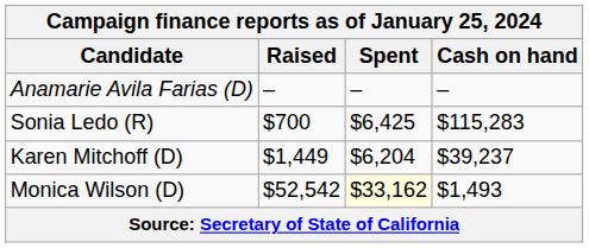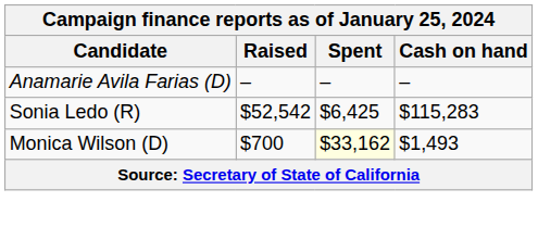Sonia Ledo (R) | Raised: $700 -> $52,542
- row: Karen Mitchoff (D) | $1,449 | $6,204 | $39,237
Monica Wilson (D) | Raised: $52,542 -> $700
